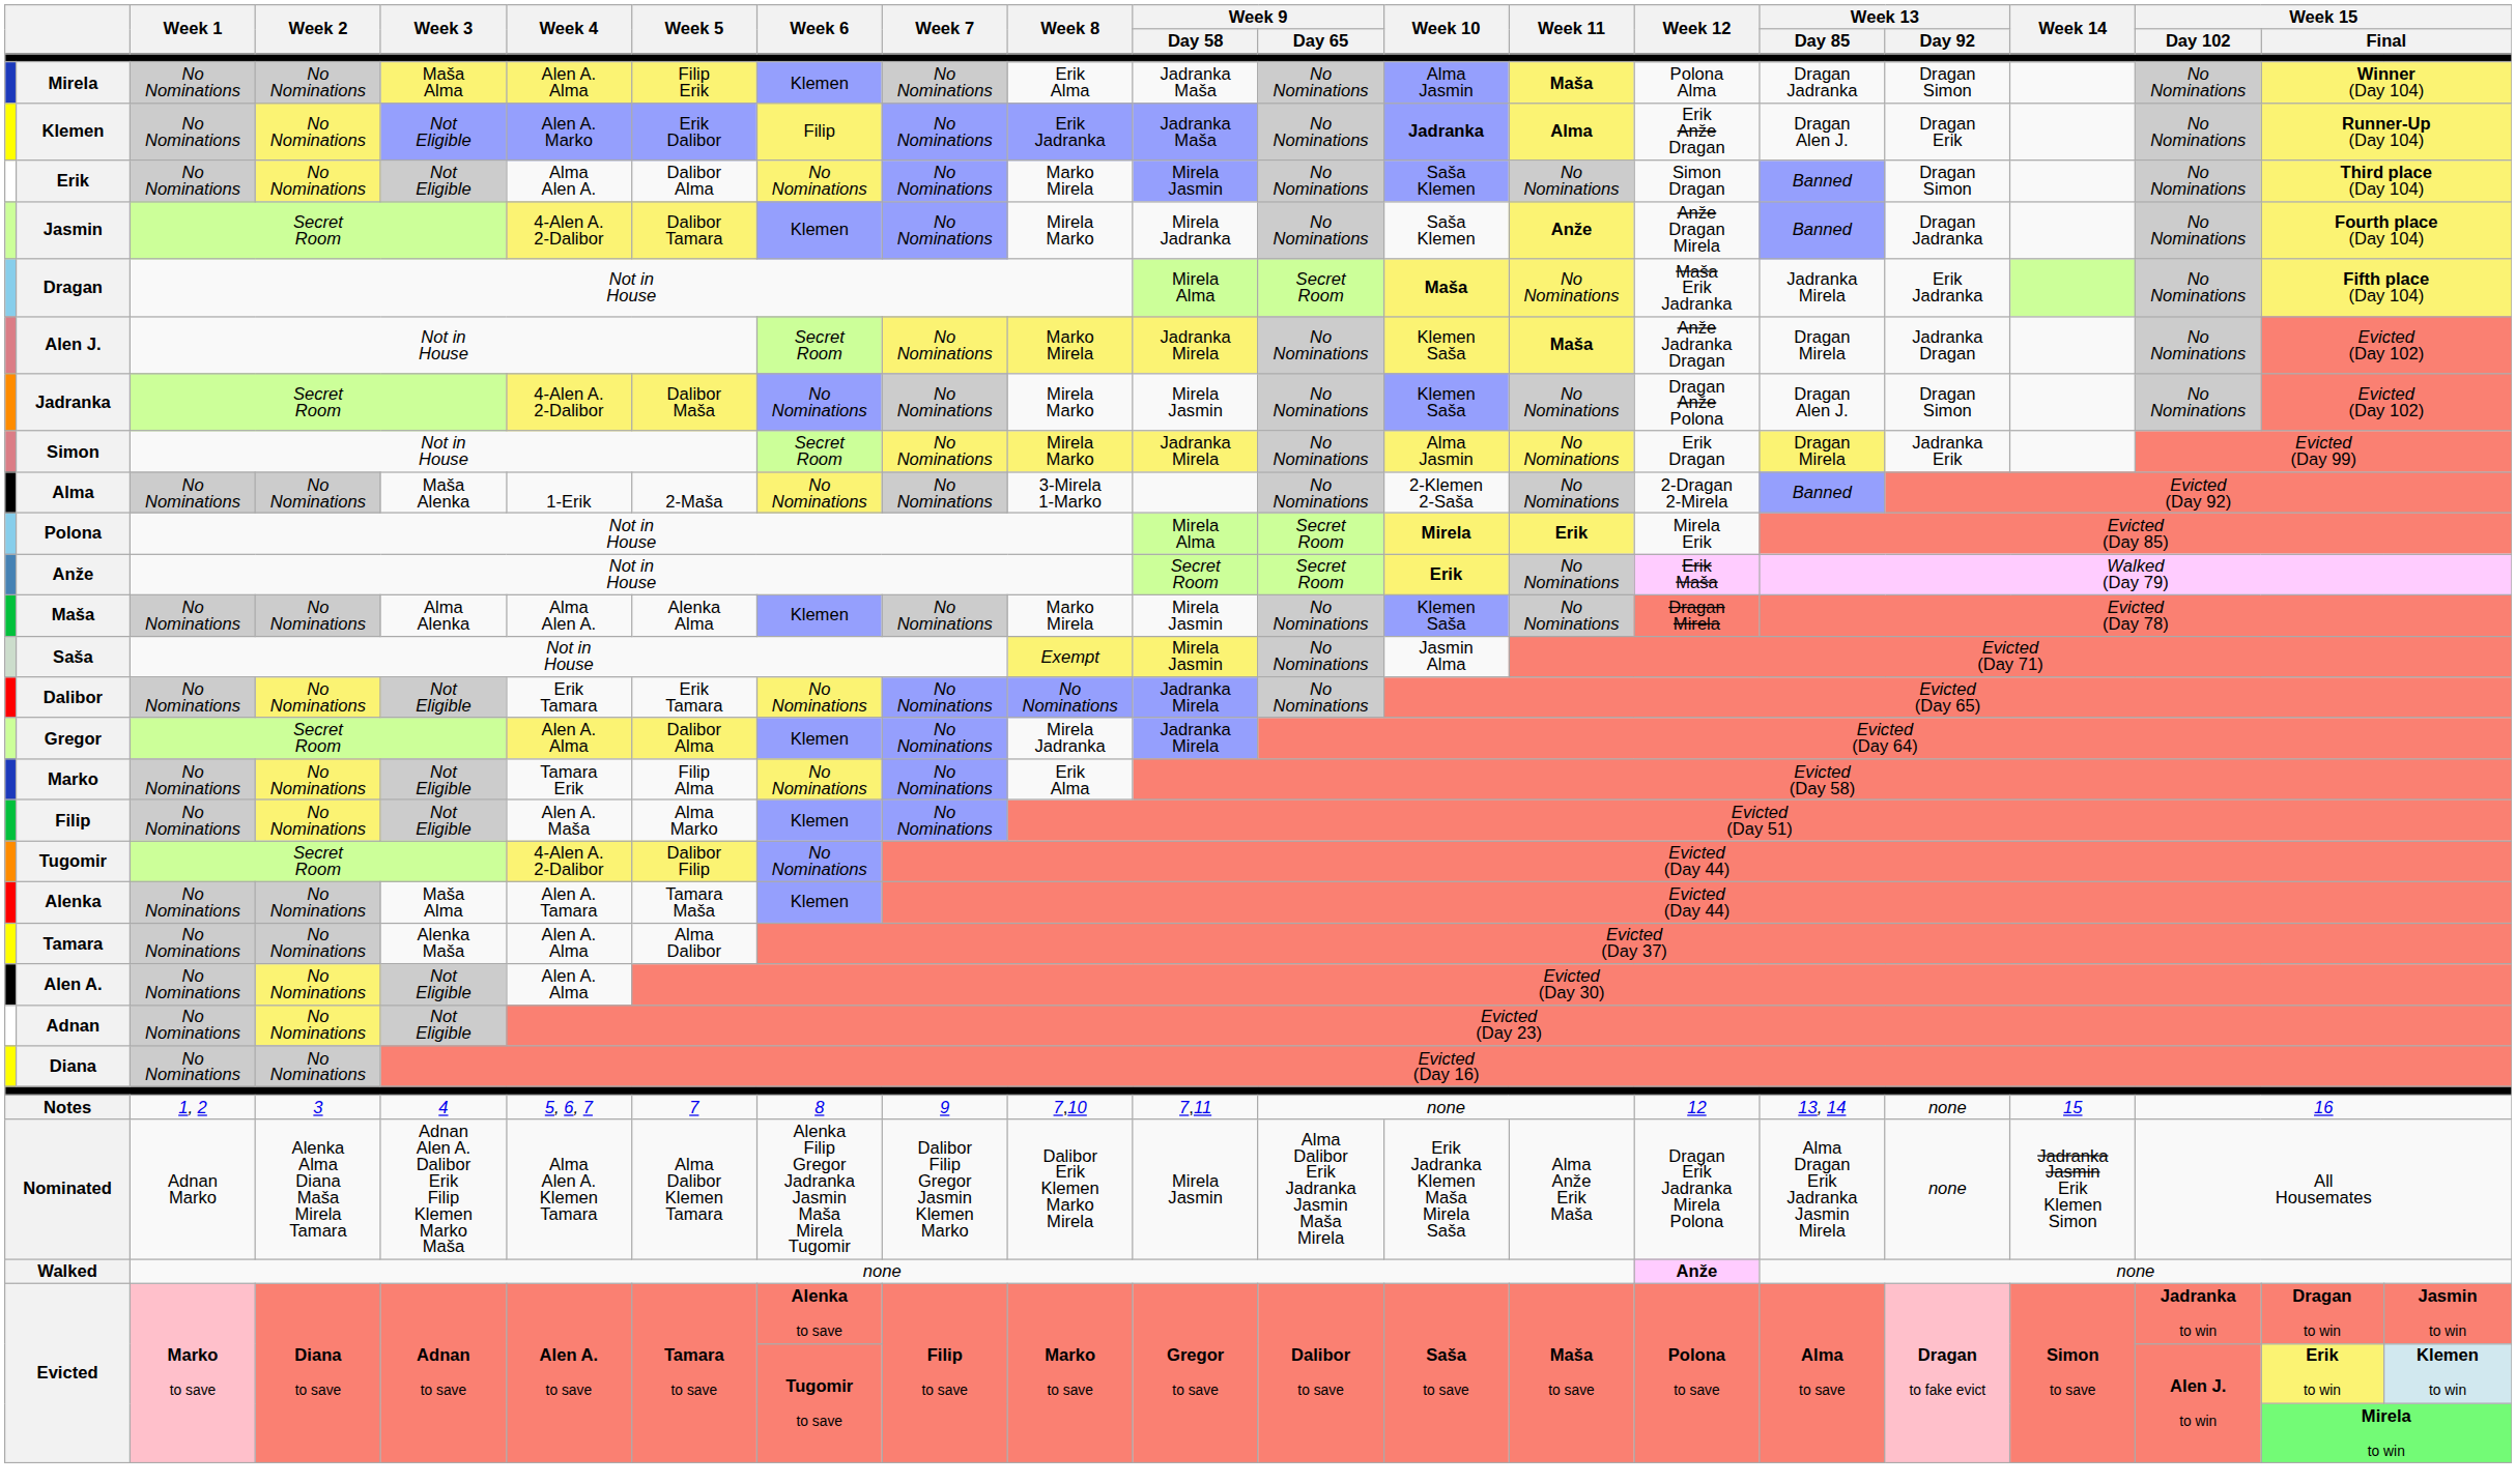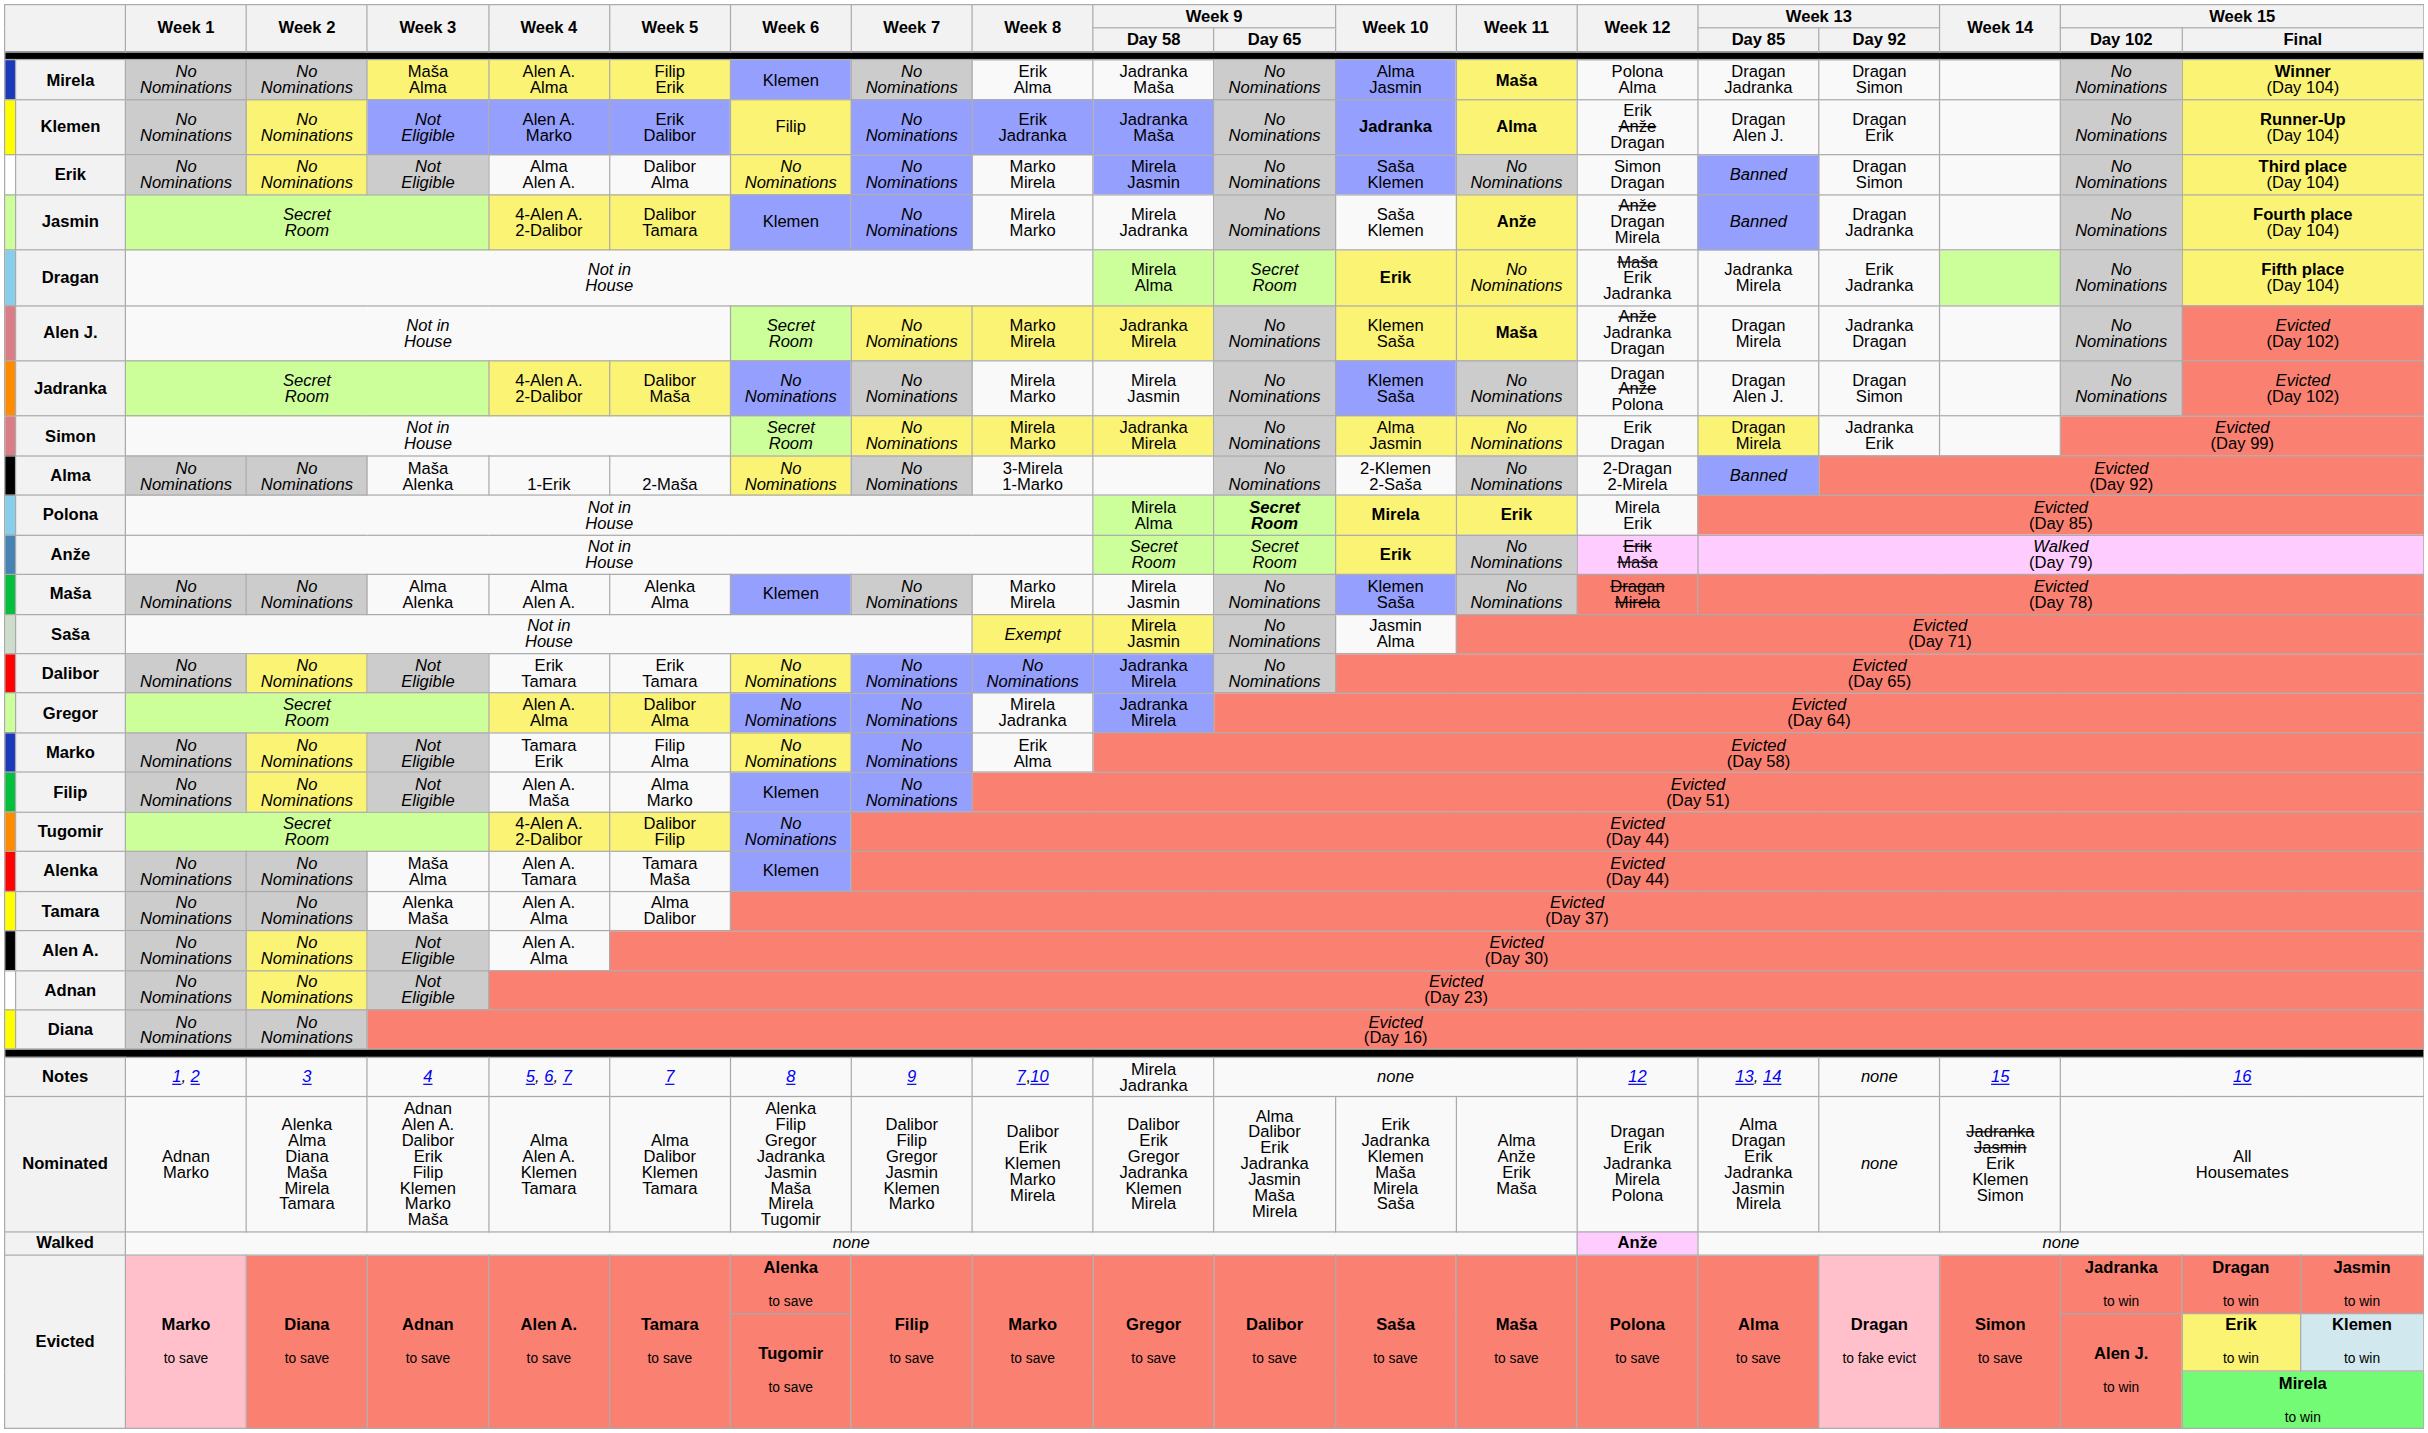Dragan | Week 10: Maša -> Erik
Polona | Week 9 / Day 65: normal -> bold
Gregor | Week 6: Klemen -> No Nominations
Notes | Week 9 / Day 58: 7,11 -> Mirela Jadranka
Nominated | Week 9 / Day 58: Mirela Jasmin -> Dalibor Erik Gregor Jadranka Klemen Mirela
